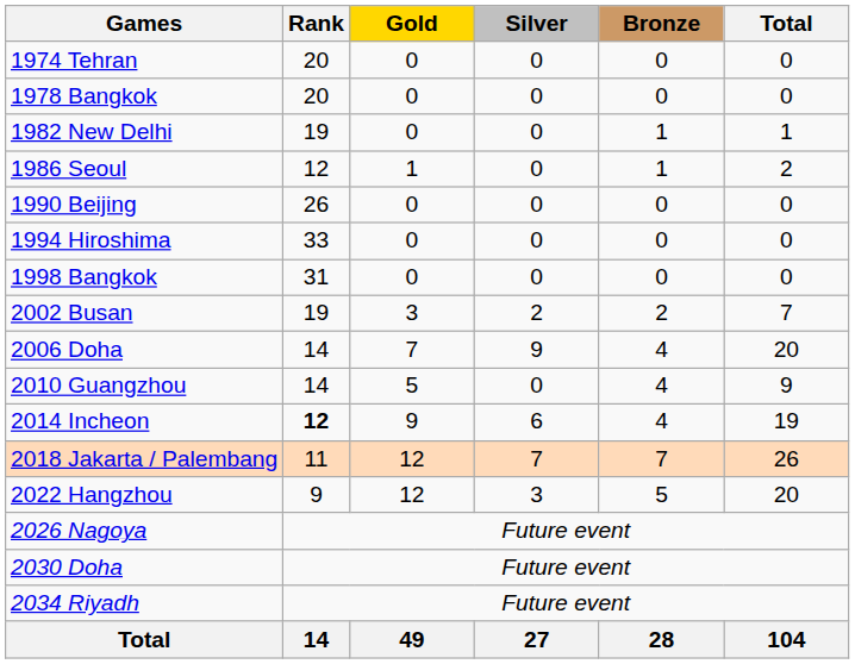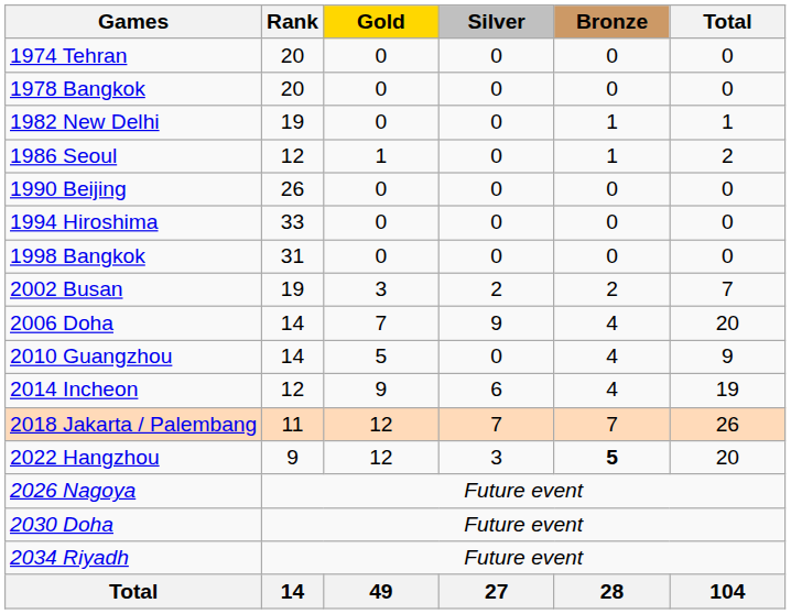2014 Incheon | Rank: bold -> normal
2022 Hangzhou | Bronze: normal -> bold
